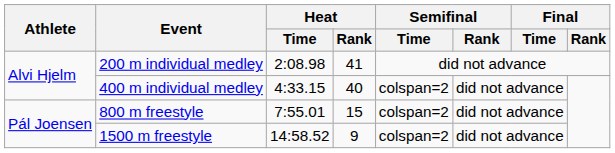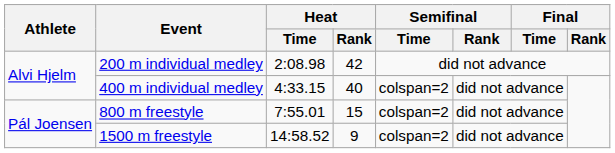200 m individual medley | Heat / Rank: 41 -> 42
